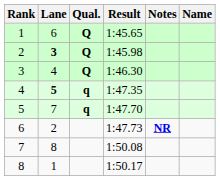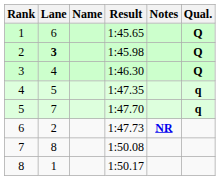columns swapped: Name <-> Qual.
row 5 | Lane: bold -> normal
